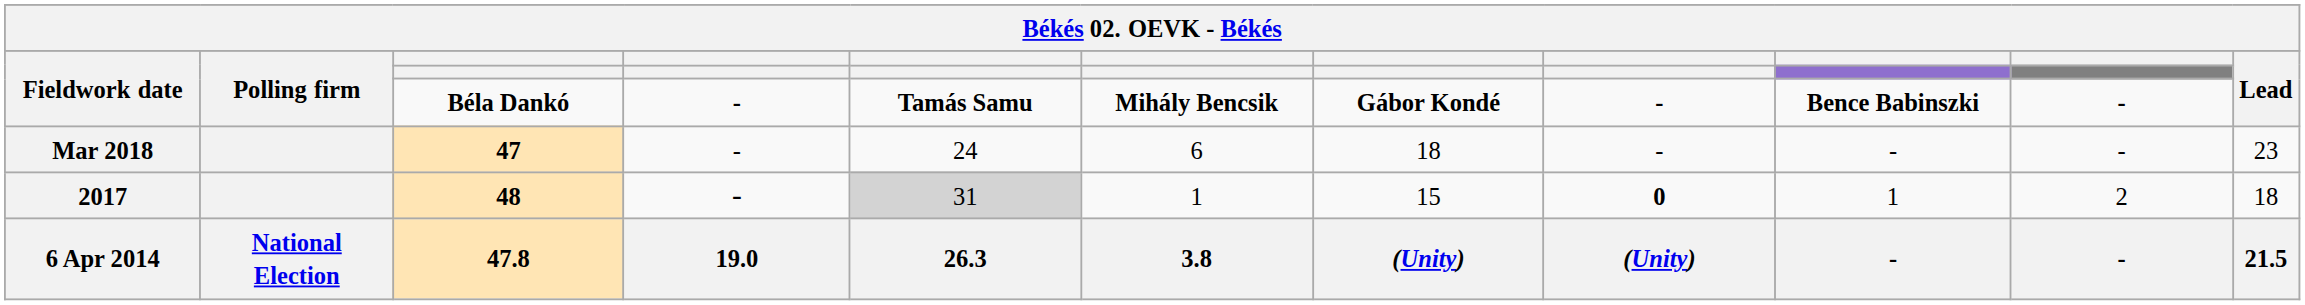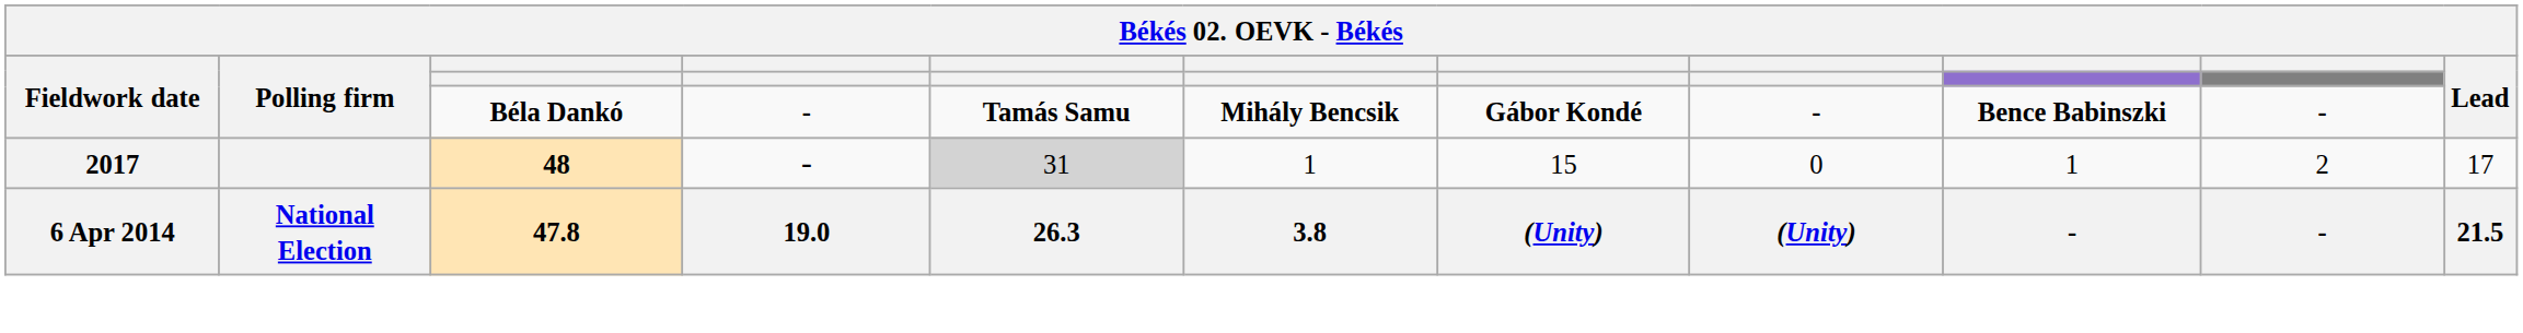- row: Mar 2018 | 47 | - | 24 | 6 | 18 | - | - | - | 23
2017 | column 8: bold -> normal
2017 | Lead: 18 -> 17
